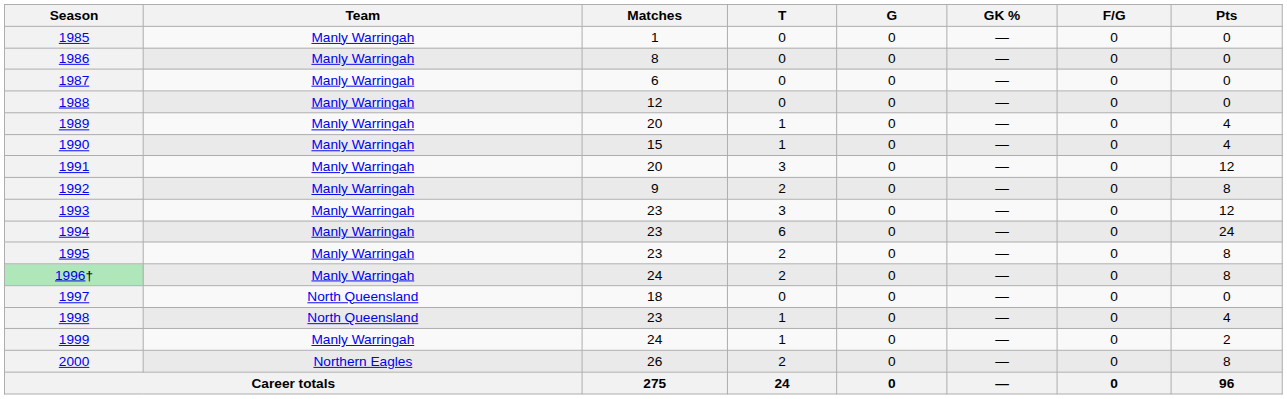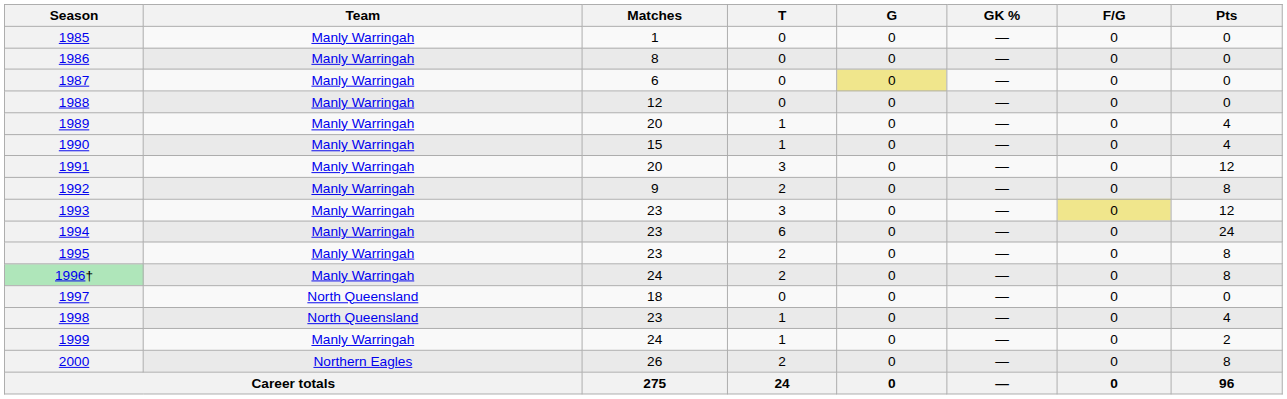1987 | G: no background -> khaki background
1993 | F/G: no background -> khaki background
